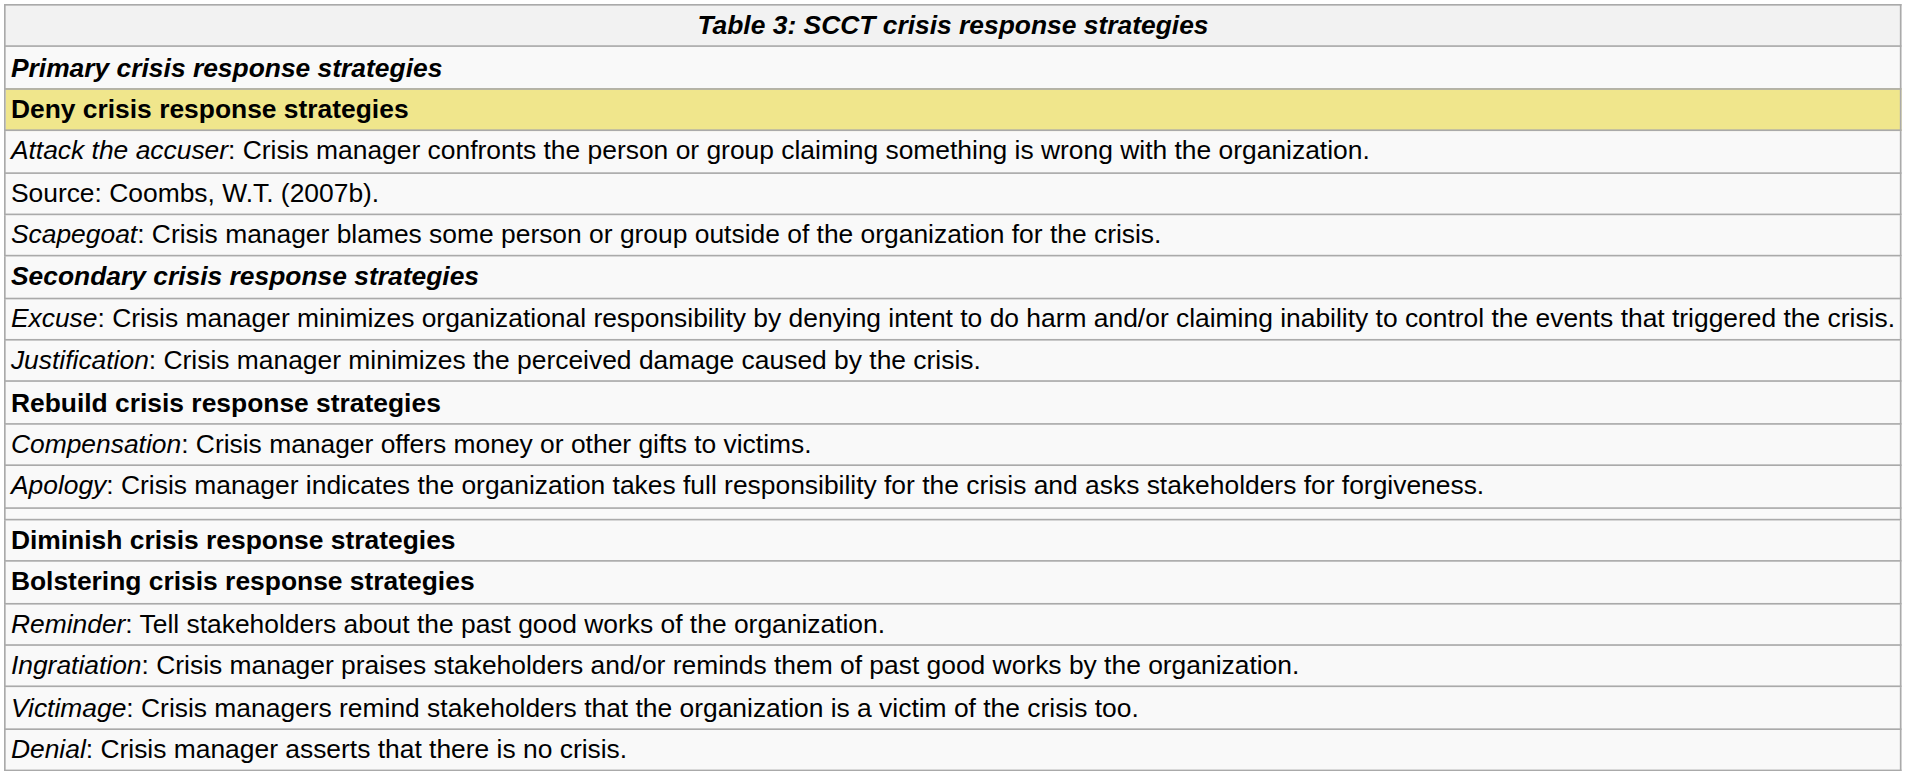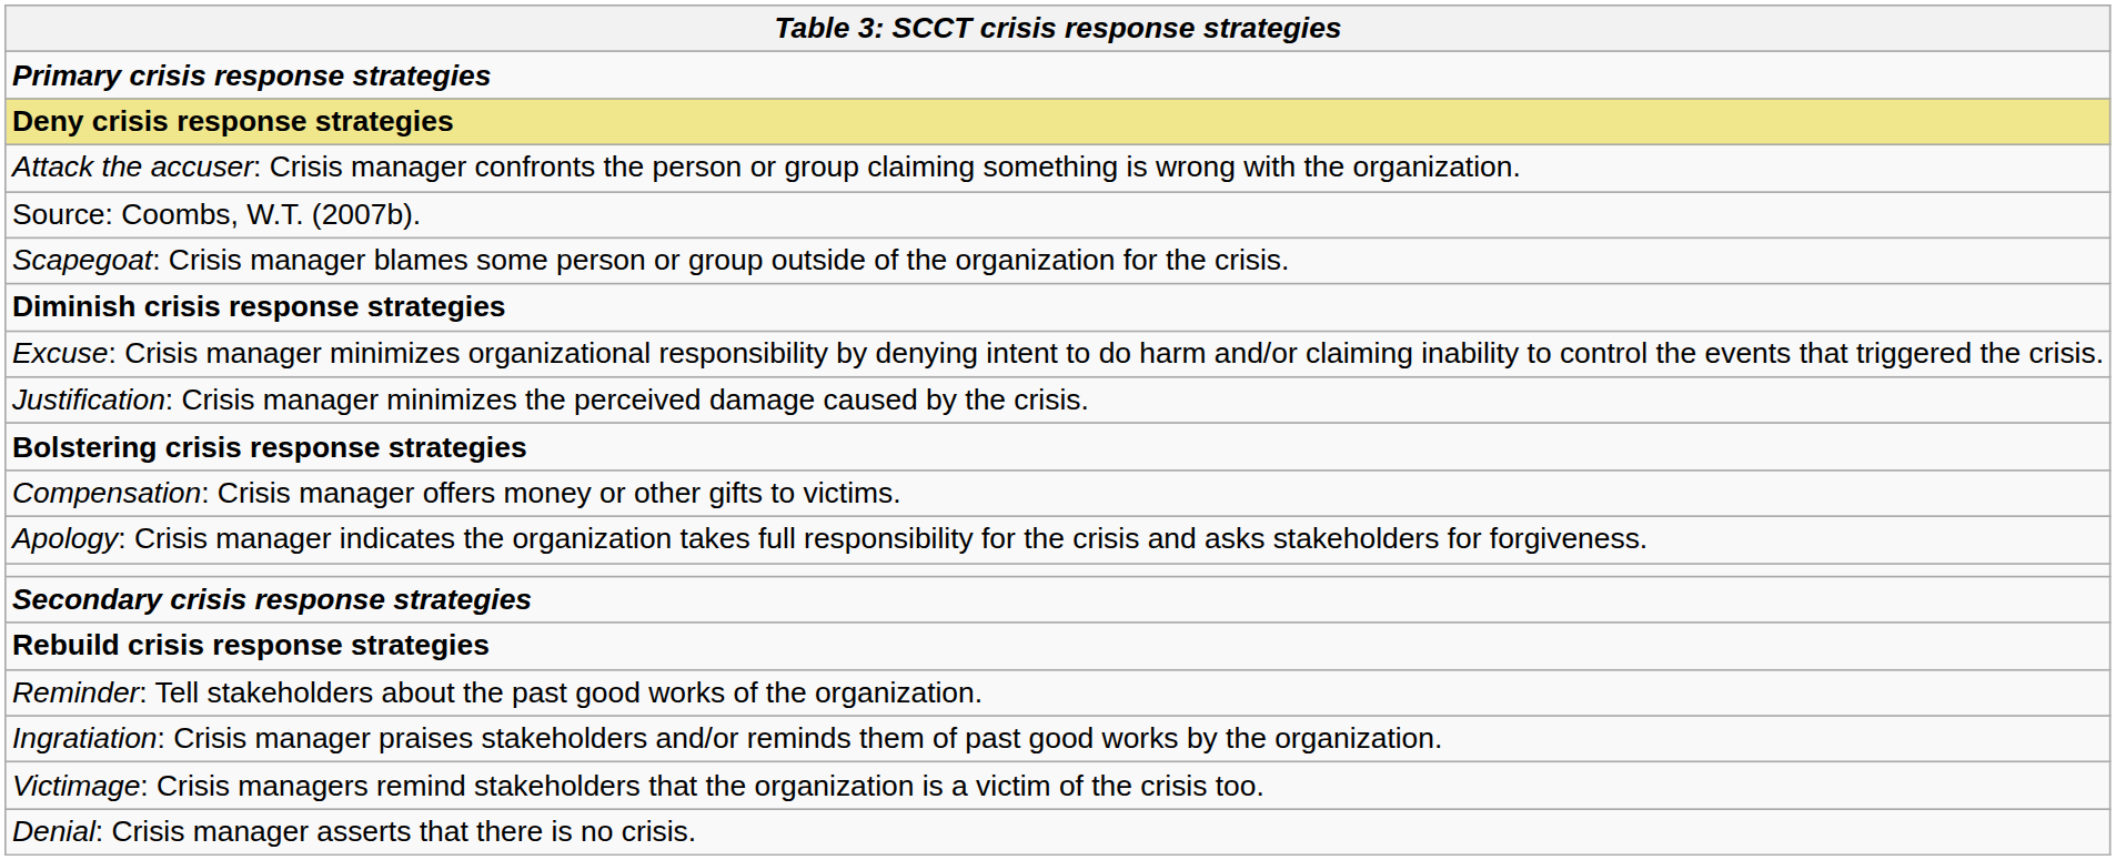row 7 | column 1: Secondary crisis response strategies -> Diminish crisis response strategies
row 10 | column 1: Rebuild crisis response strategies -> Bolstering crisis response strategies
row 14 | column 1: Diminish crisis response strategies -> Secondary crisis response strategies
row 15 | column 1: Bolstering crisis response strategies -> Rebuild crisis response strategies
